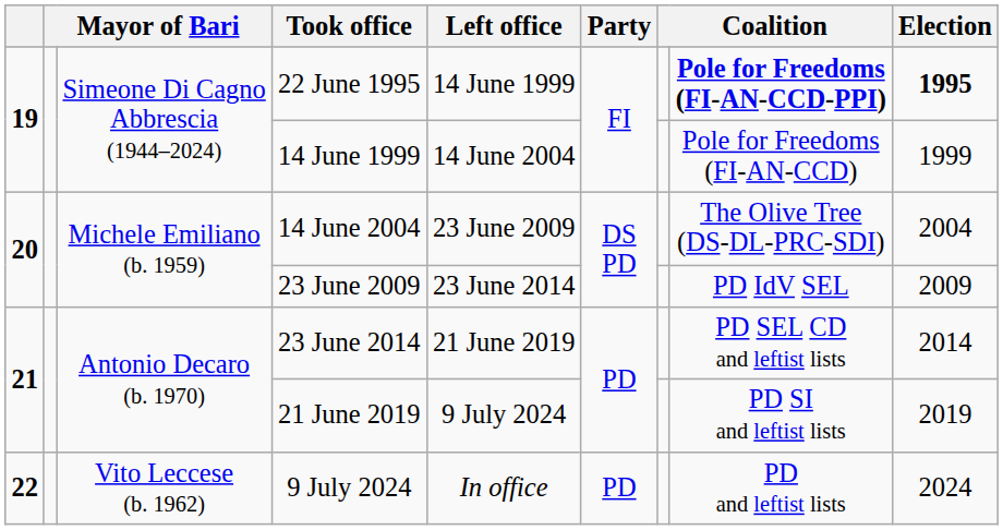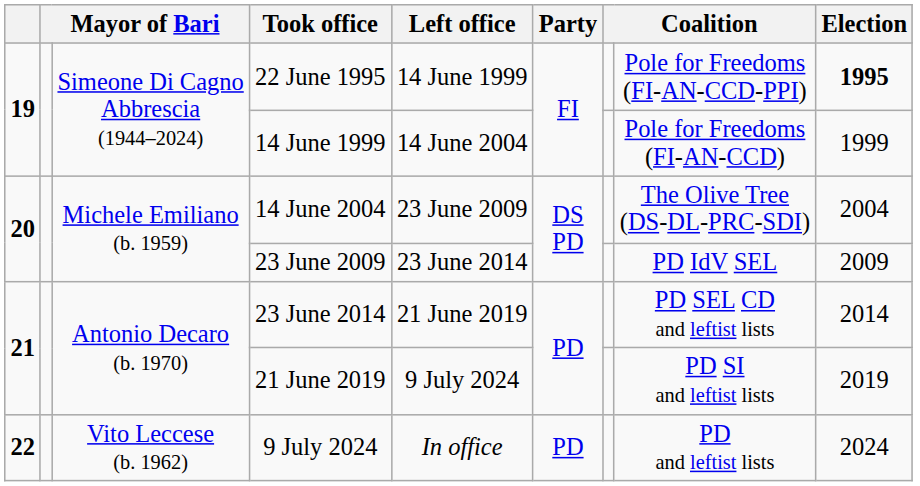22 June 1995 | column 8: bold -> normal
